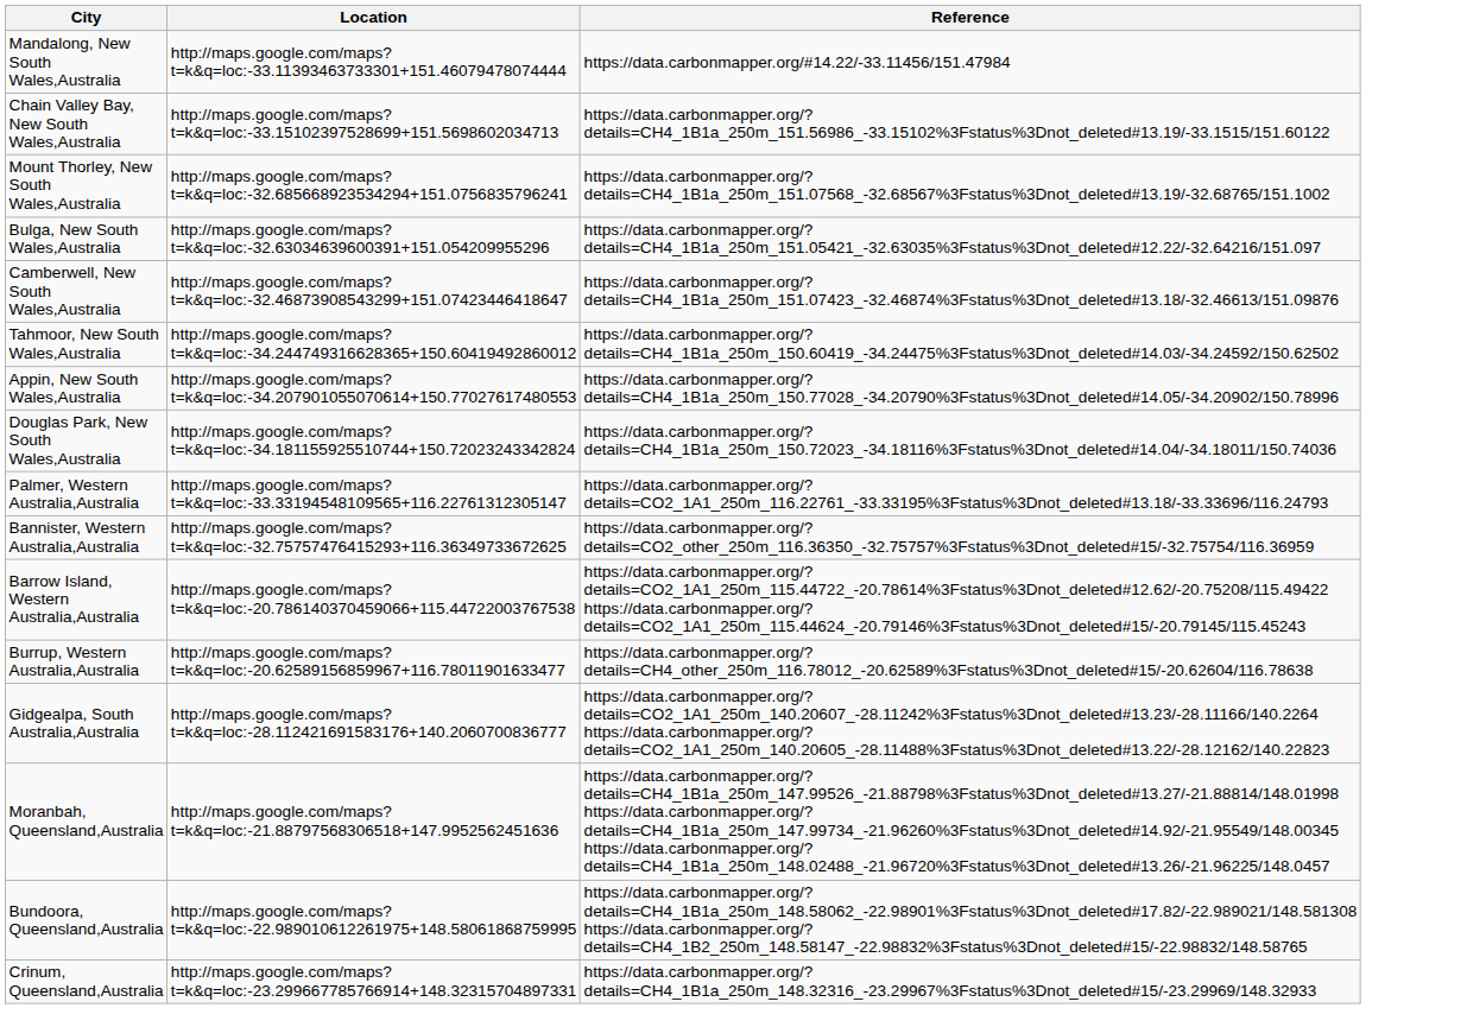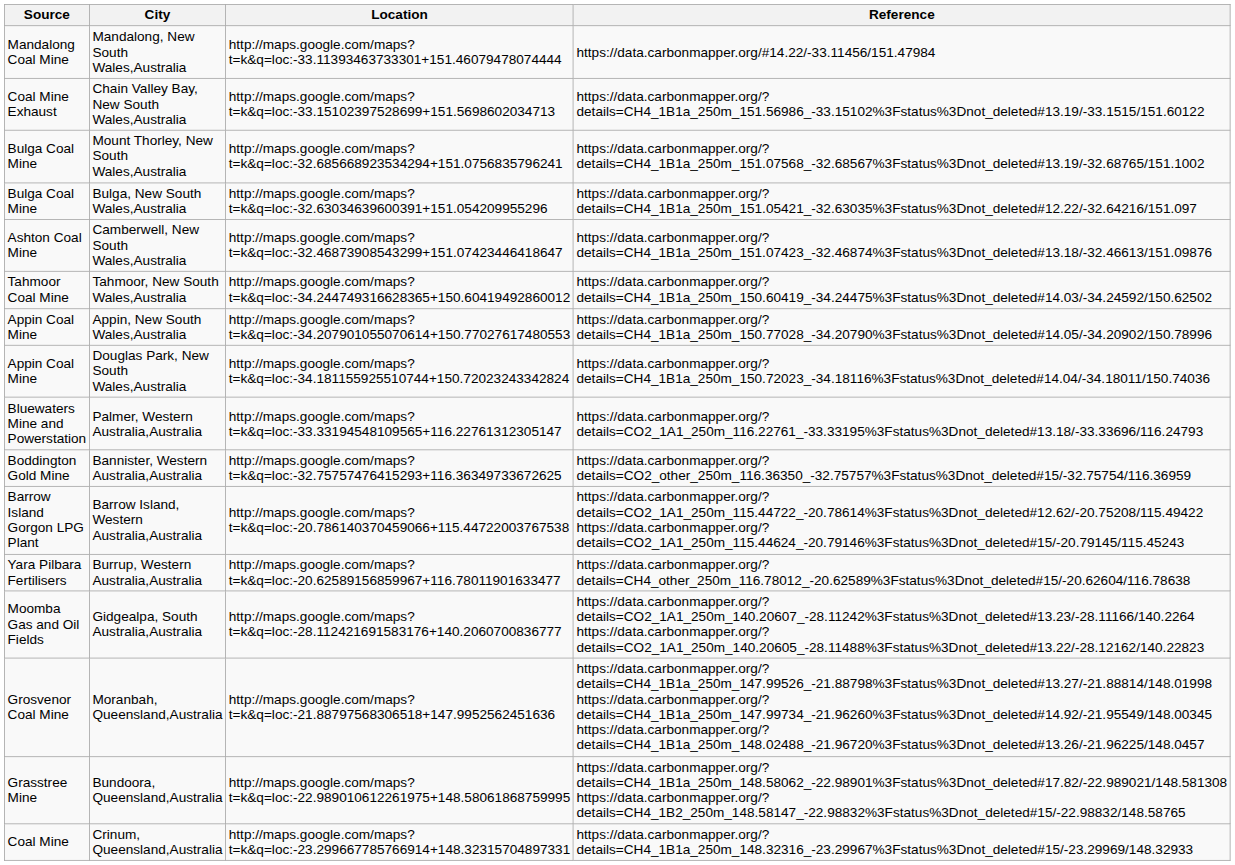+ column: Source | Mandalong Coal Mine | Coal Mine Exhaust | Bulga Coal Mine | Bulga Coal Mine | Ashton Coal Mine | Tahmoor Coal Mine | Appin Coal Mine | Appin Coal Mine | Bluewaters Mine and Powerstation | Boddington Gold Mine | Barrow Island Gorgon LPG Plant | Yara Pilbara Fertilisers | Moomba Gas and Oil Fields | Grosvenor Coal Mine | Grasstree Mine | Coal Mine
